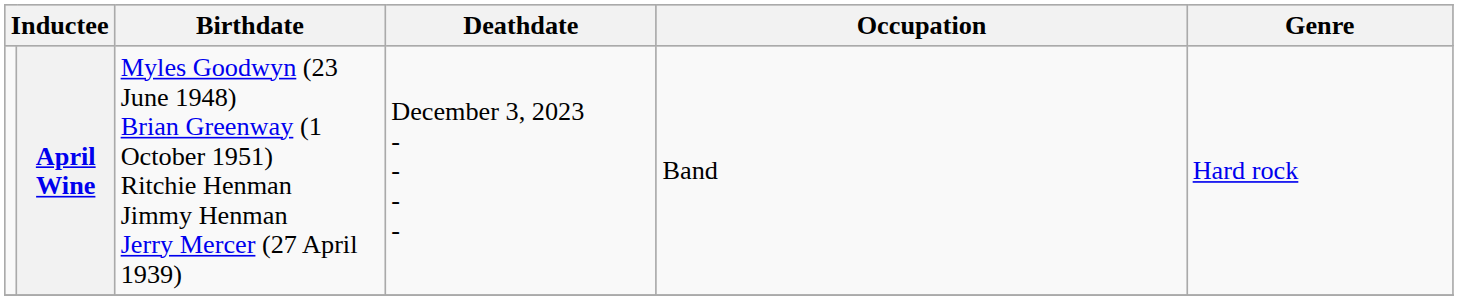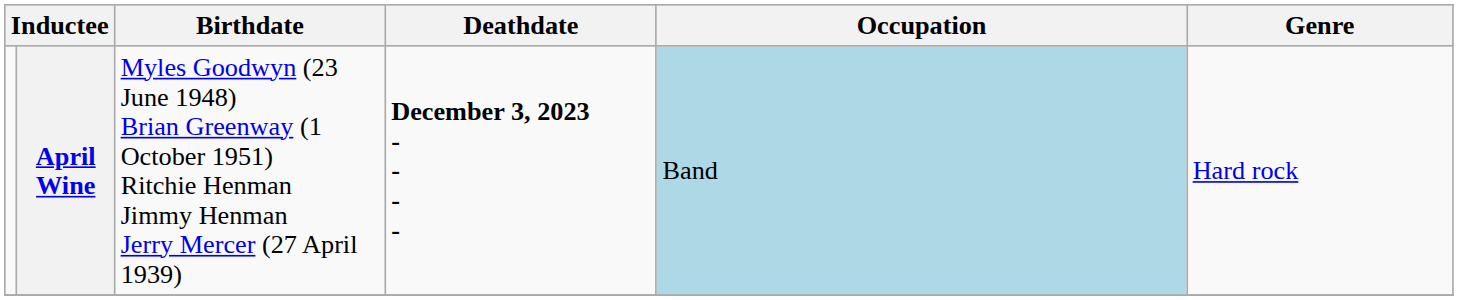April Wine | Deathdate: normal -> bold
April Wine | Occupation: no background -> lightblue background
